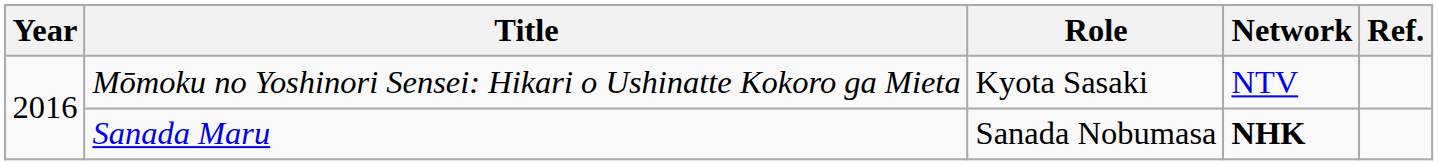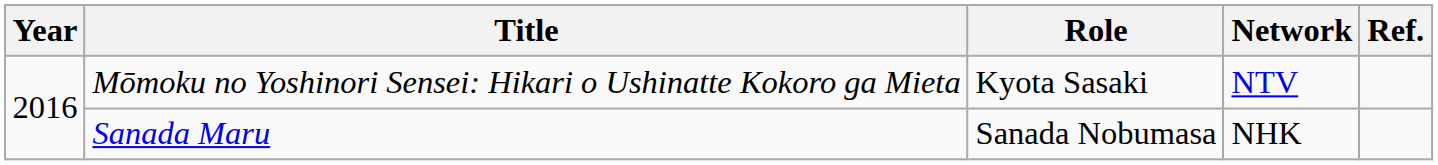Sanada Maru | Network: bold -> normal
